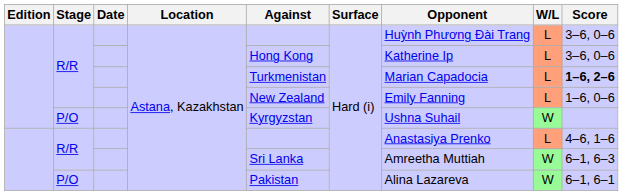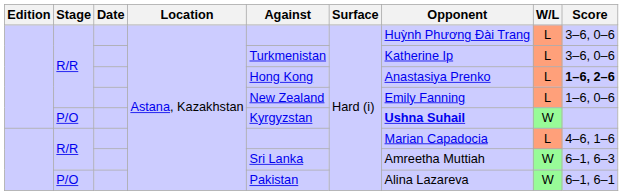row 3 | Against: Hong Kong -> Turkmenistan
row 4 | Against: Turkmenistan -> Hong Kong
row 4 | Opponent: Marian Capadocia -> Anastasiya Prenko
row 6 | Opponent: normal -> bold
row 7 | Opponent: Anastasiya Prenko -> Marian Capadocia
